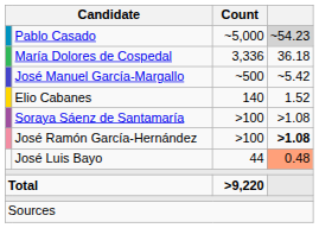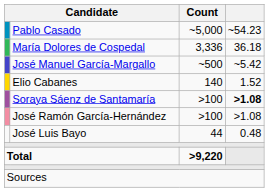Pablo Casado | column 4: lightgrey background -> no background
Soraya Sáenz de Santamaría | column 4: normal -> bold
José Ramón García-Hernández | column 4: bold -> normal
José Luis Bayo | column 4: lightsalmon background -> no background
